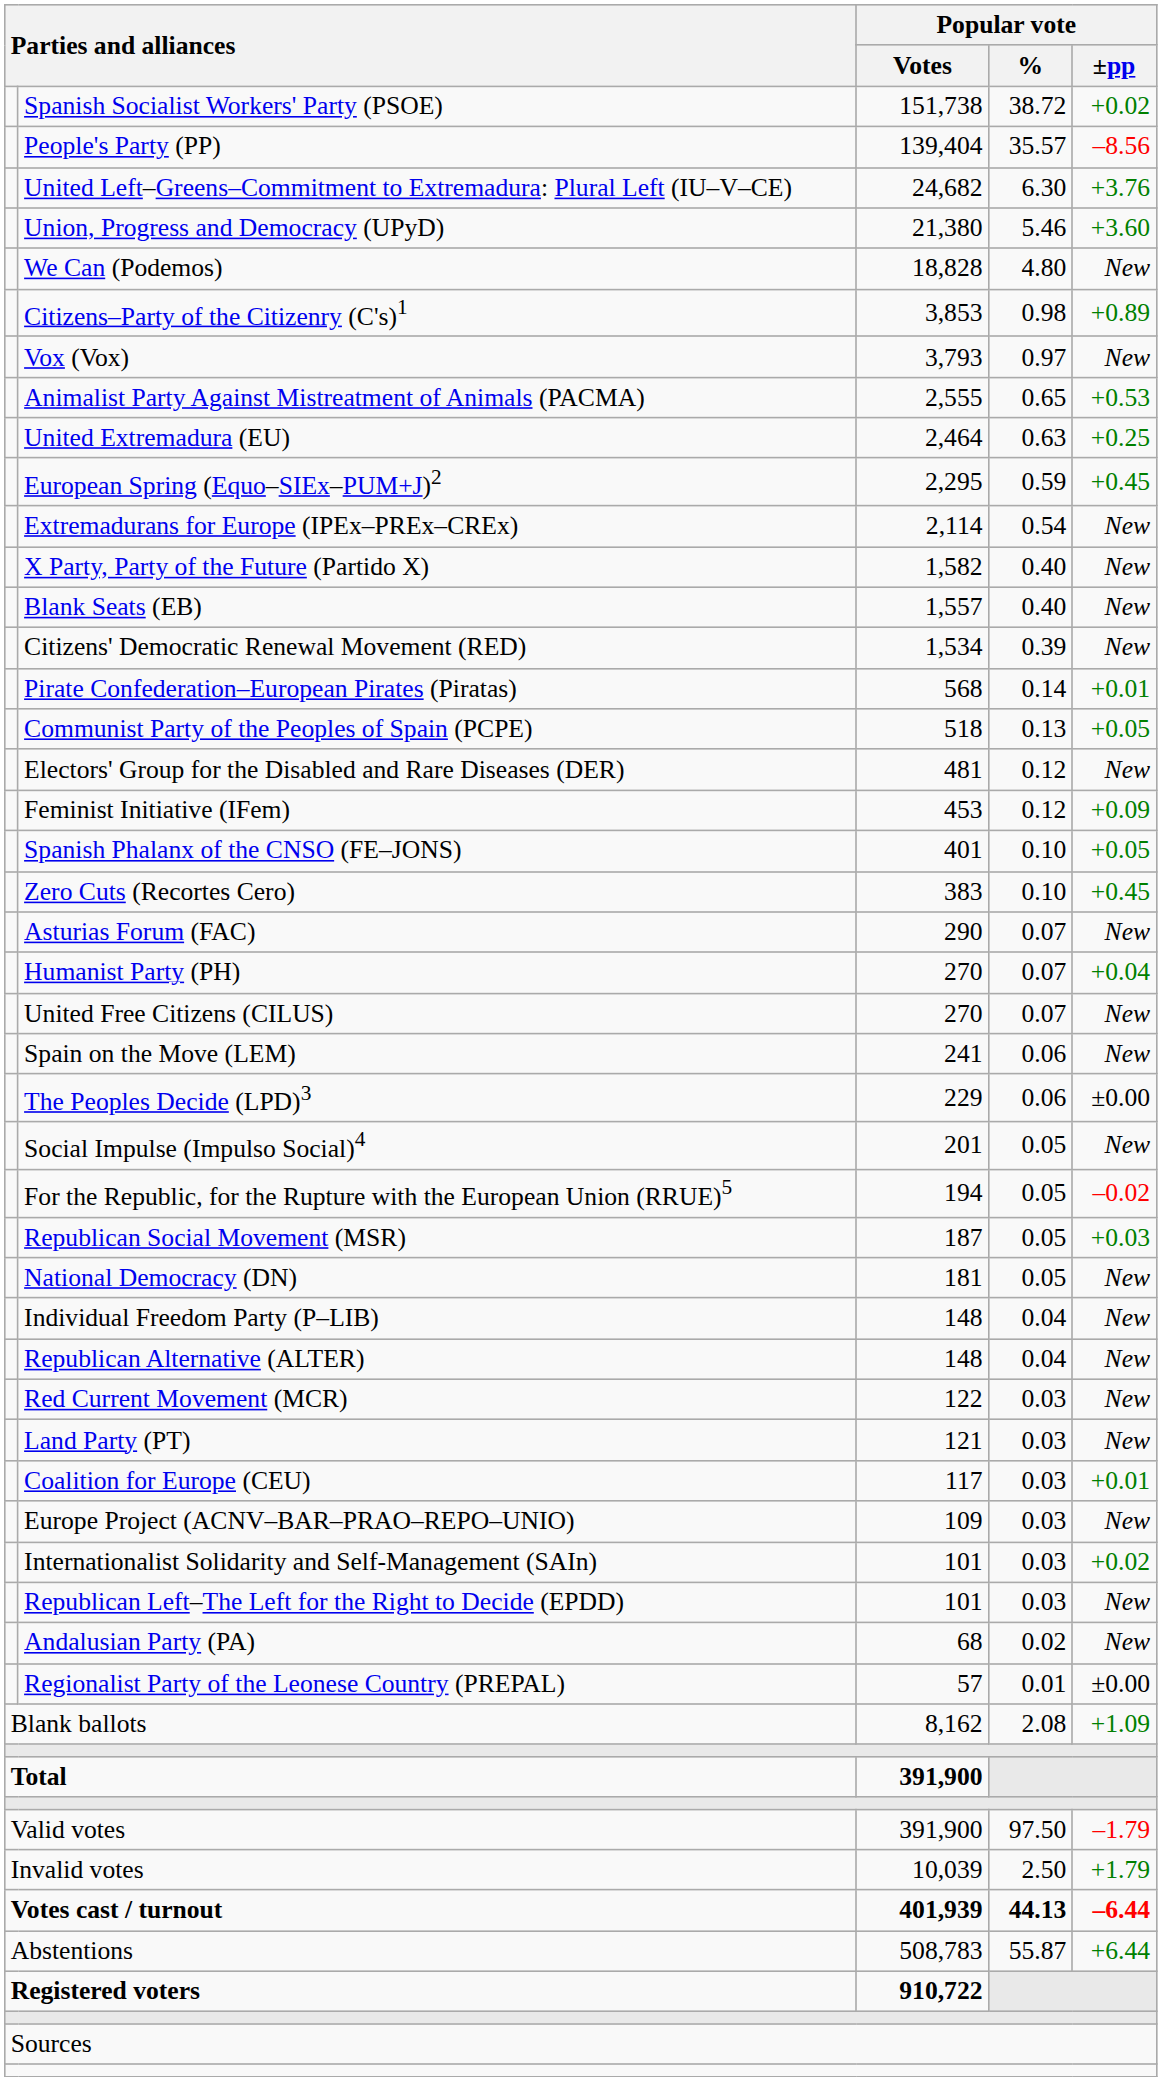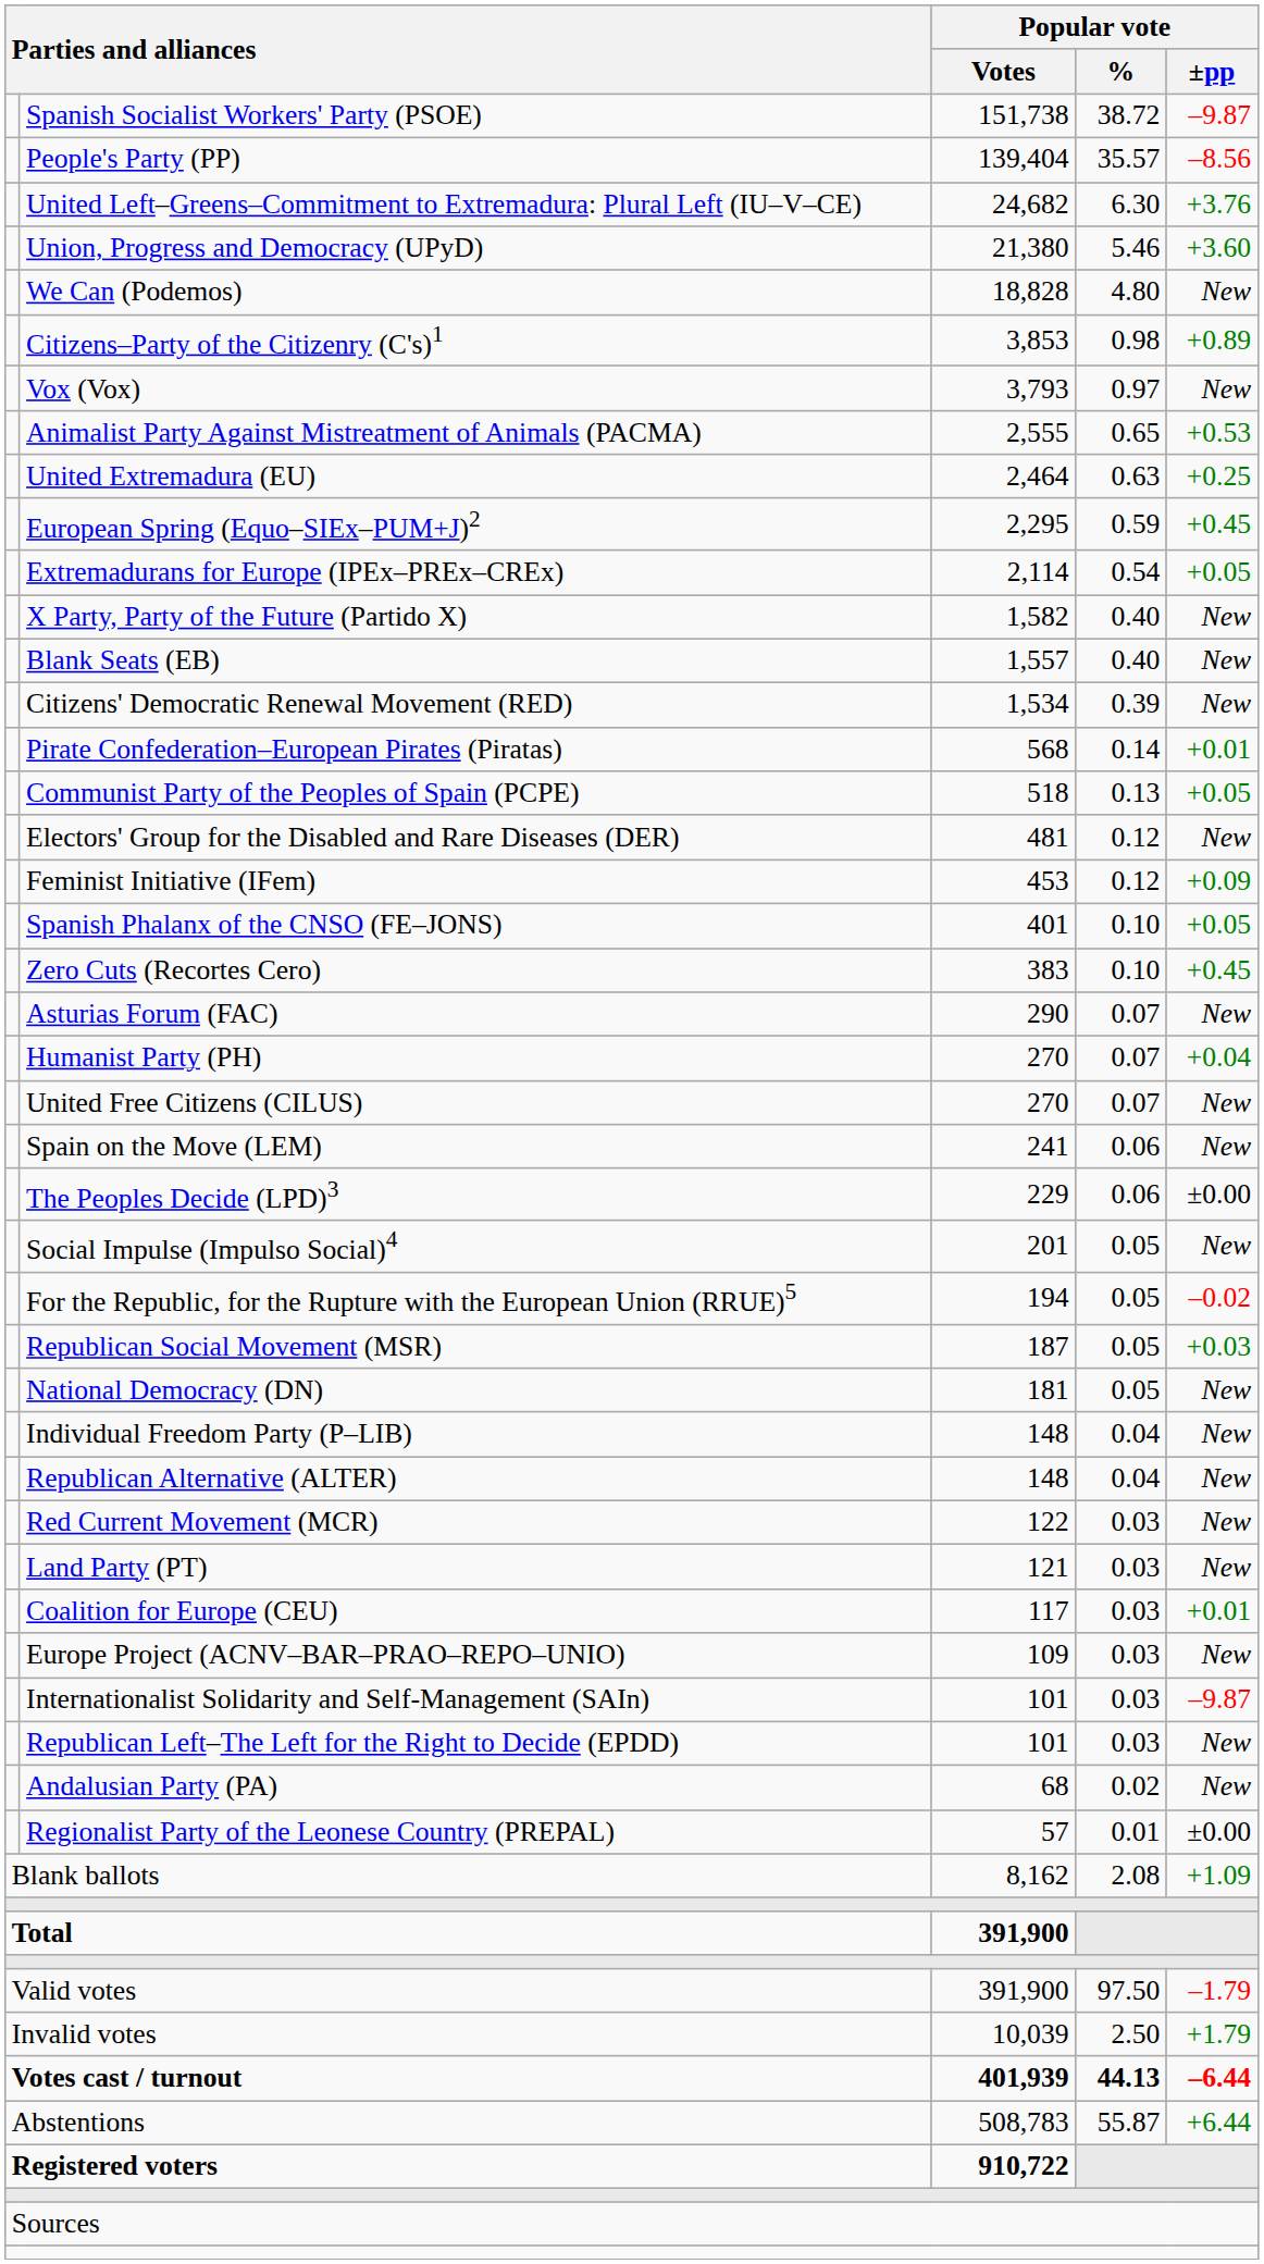Spanish Socialist Workers' Party (PSOE) | Popular vote / ±pp: +0.02 -> –9.87
Extremadurans for Europe (IPEx–PREx–CREx) | Popular vote / ±pp: New -> +0.05
Internationalist Solidarity and Self-Management (SAIn) | Popular vote / ±pp: +0.02 -> –9.87
